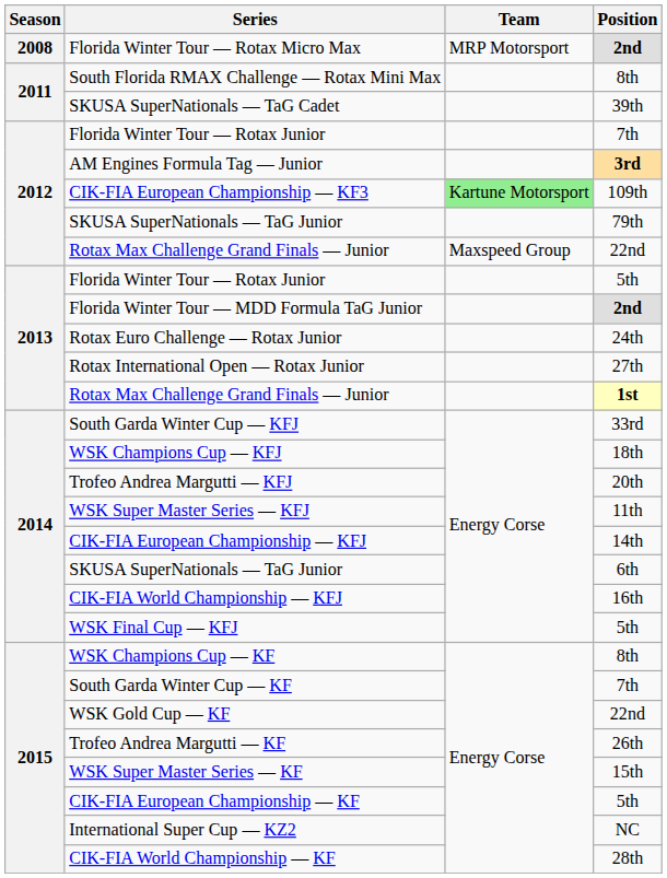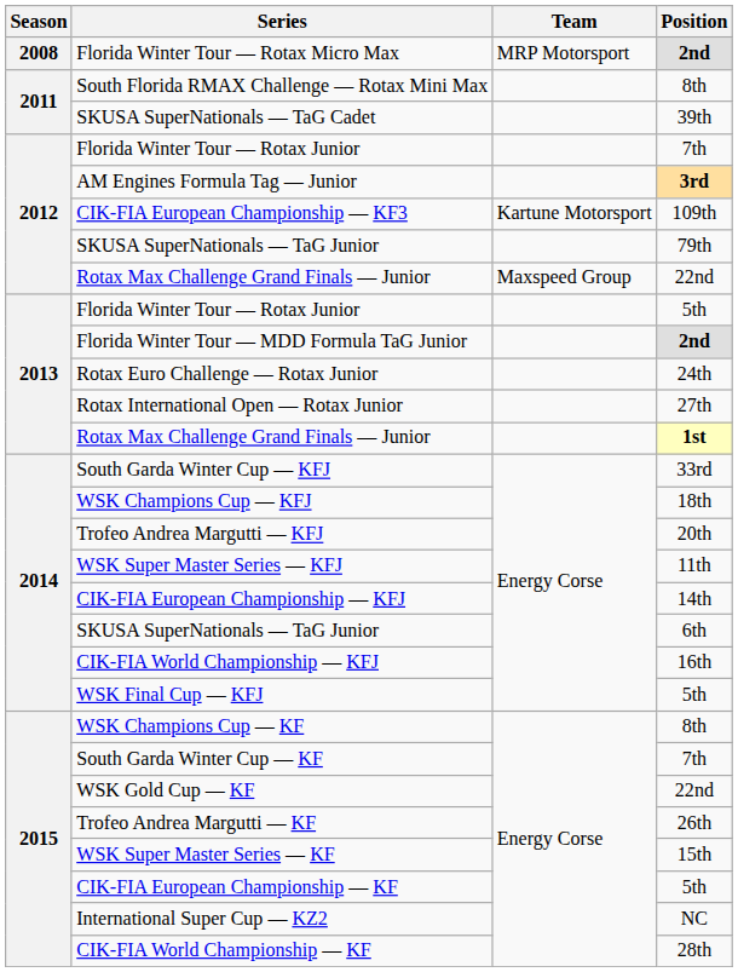CIK-FIA European Championship — KF3 | Team: lightgreen background -> no background
